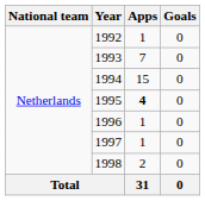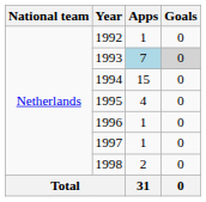1993 | Apps: no background -> lightblue background
1993 | Goals: no background -> lightgrey background
1995 | Apps: bold -> normal
